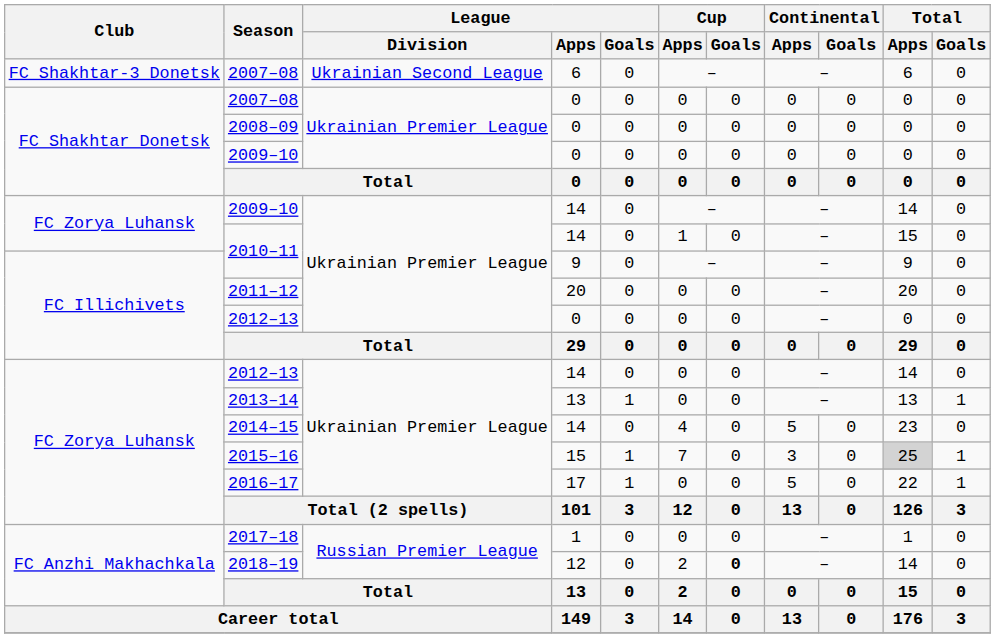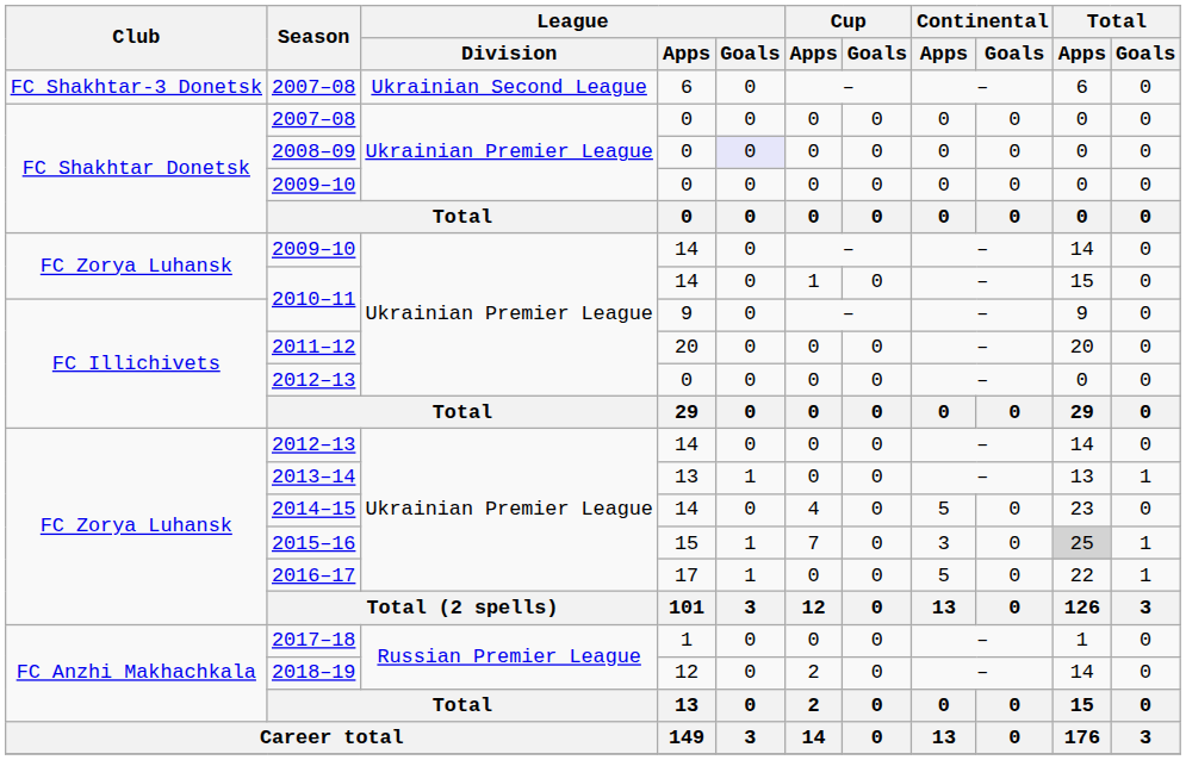2008–09 | League / Goals: no background -> lavender background
2018–19 | Cup / Goals: bold -> normal
